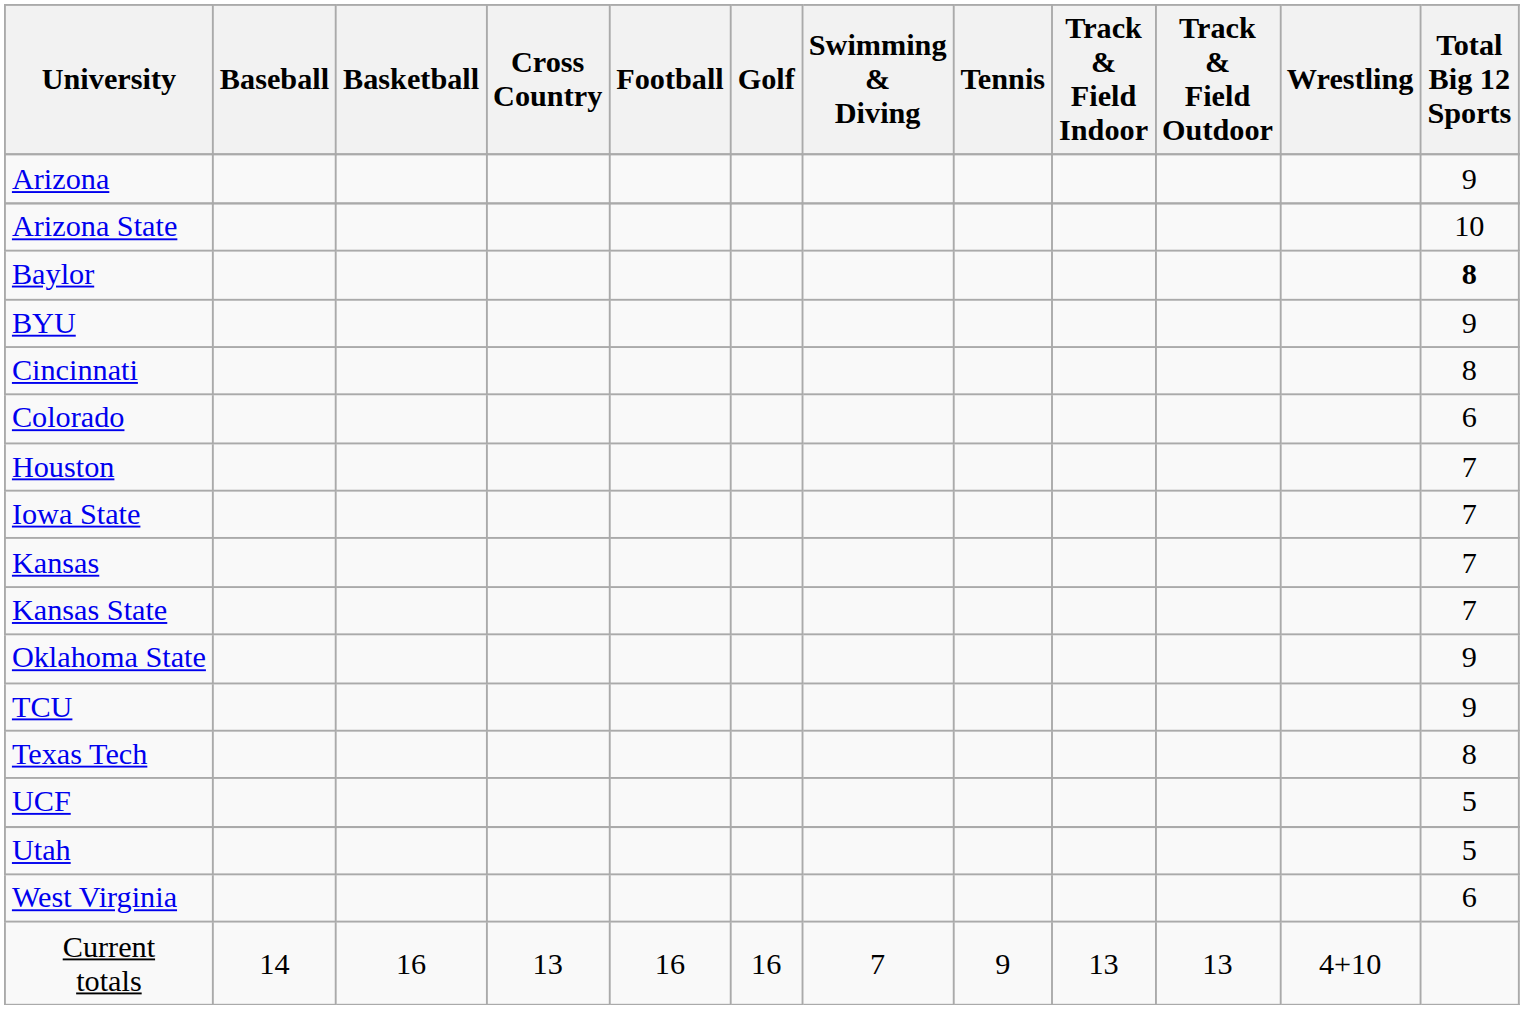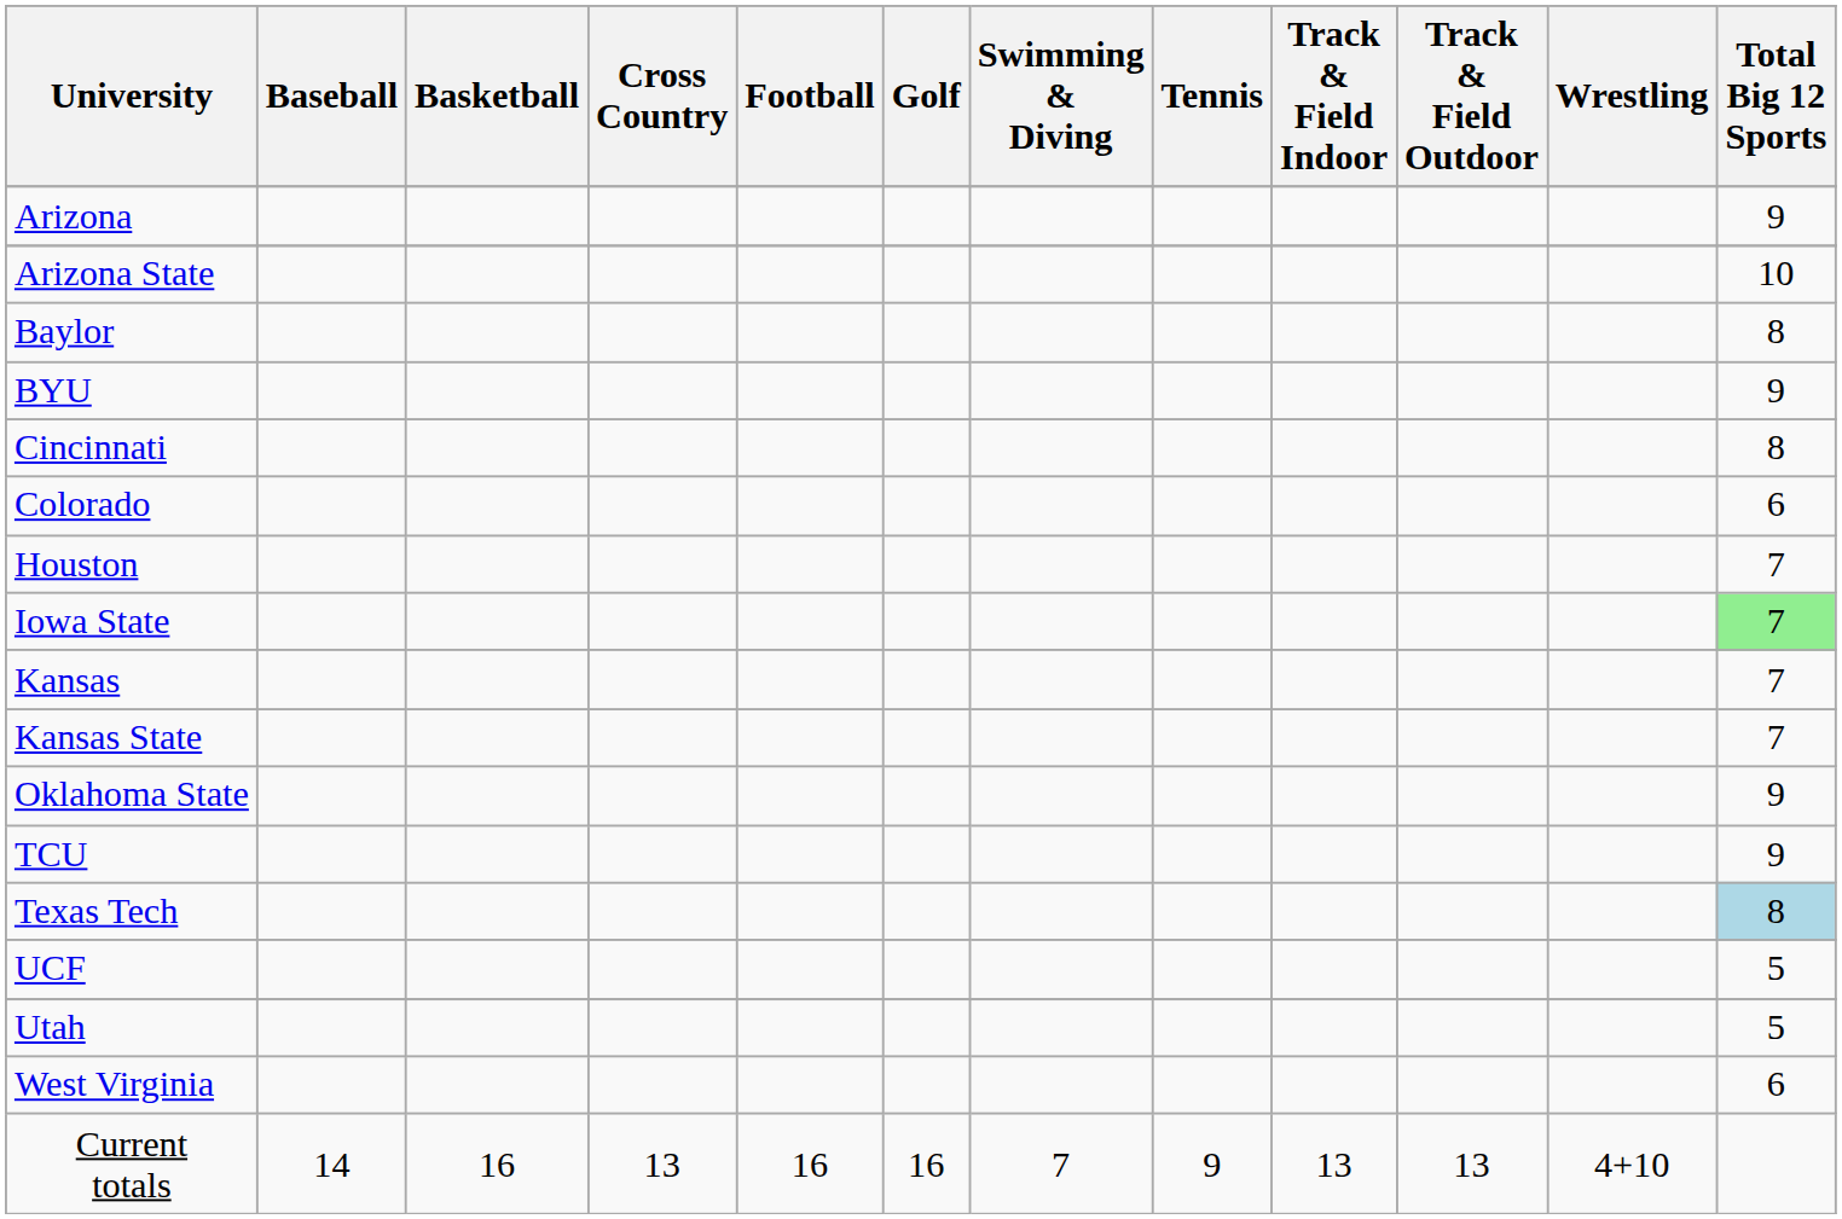Baylor | Total Big 12 Sports: bold -> normal
Iowa State | Total Big 12 Sports: no background -> lightgreen background
Texas Tech | Total Big 12 Sports: no background -> lightblue background
